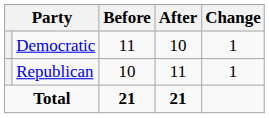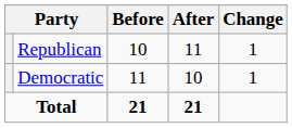rows swapped: Republican <-> Democratic
